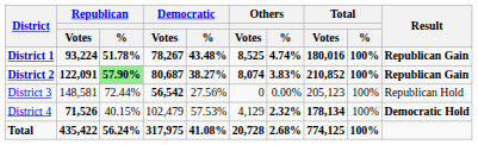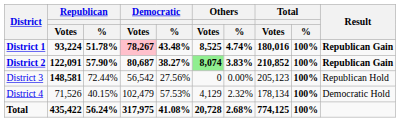District 1 | Democratic / Votes: no background -> pink background
District 2 | Republican / %: lightgreen background -> no background
District 2 | Others / Votes: no background -> lightgreen background
District 3 | Republican / Votes: normal -> bold
District 3 | Democratic / Votes: bold -> normal
District 3 | Total / %: normal -> bold
District 4 | Republican / Votes: bold -> normal
District 4 | Others / %: bold -> normal
District 4 | Total / Votes: bold -> normal
District 4 | Total / %: normal -> bold
District 4 | Result: bold -> normal
